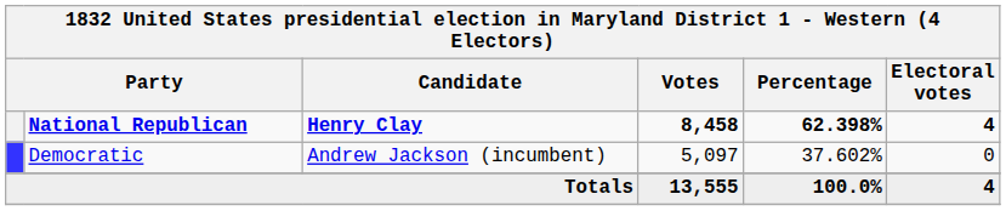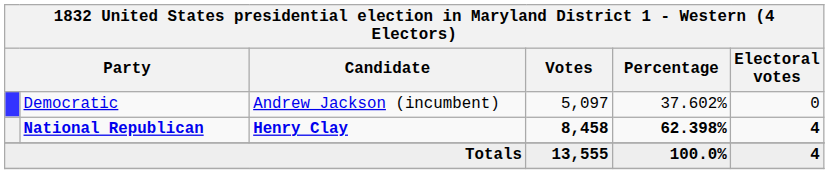rows swapped: National Republican <-> Democratic
